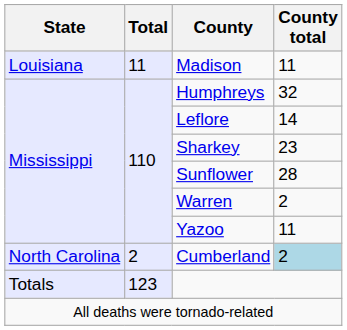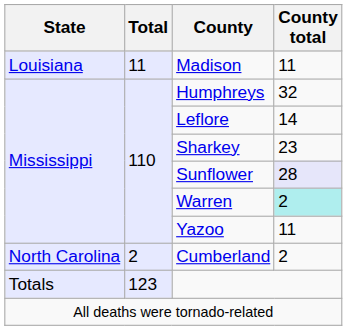Sunflower | County total: no background -> lavender background
Warren | County total: no background -> paleturquoise background
Cumberland | County total: lightblue background -> no background
